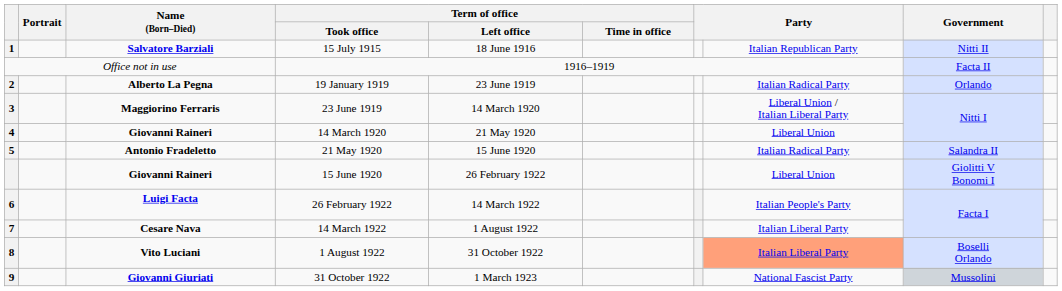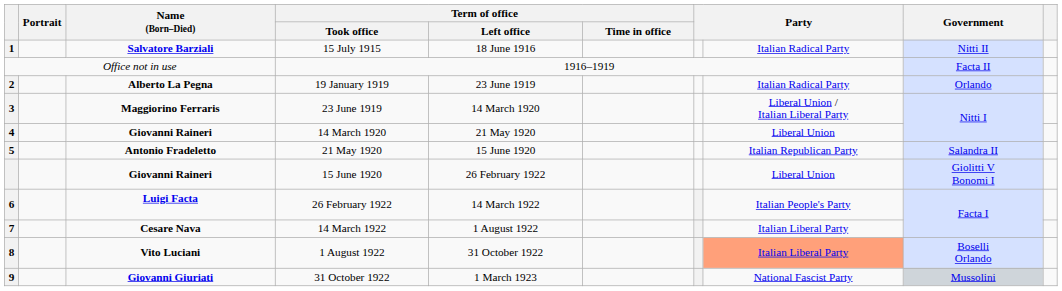1 | column 8: Italian Republican Party -> Italian Radical Party
5 | column 8: Italian Radical Party -> Italian Republican Party
